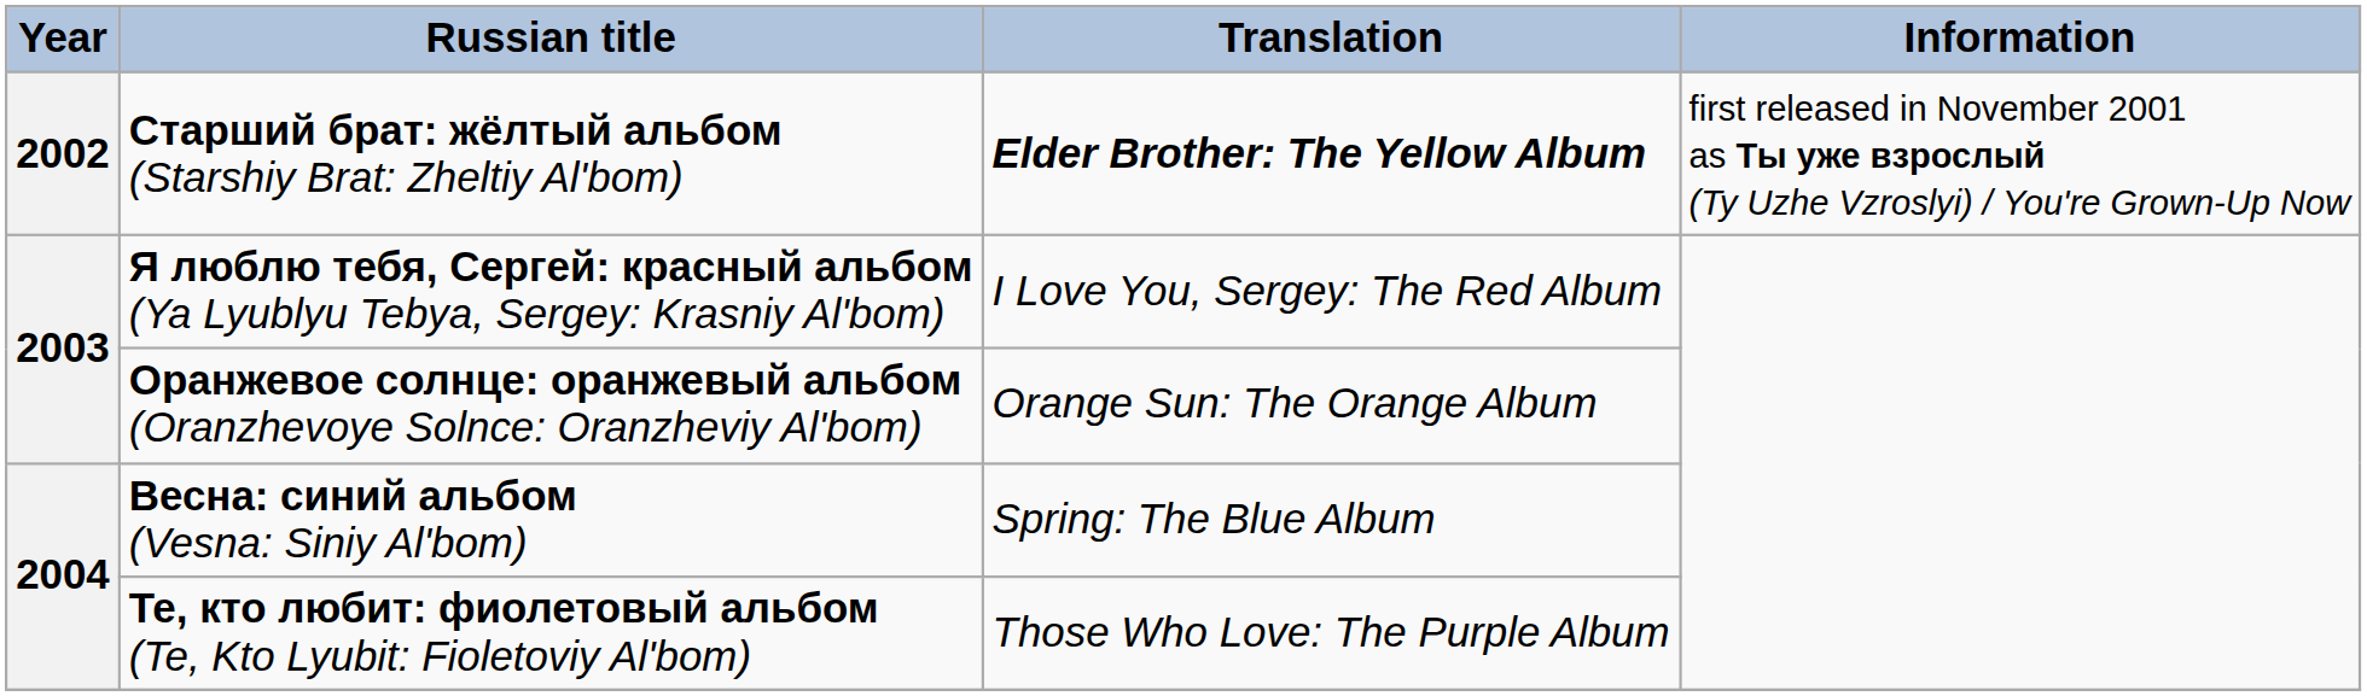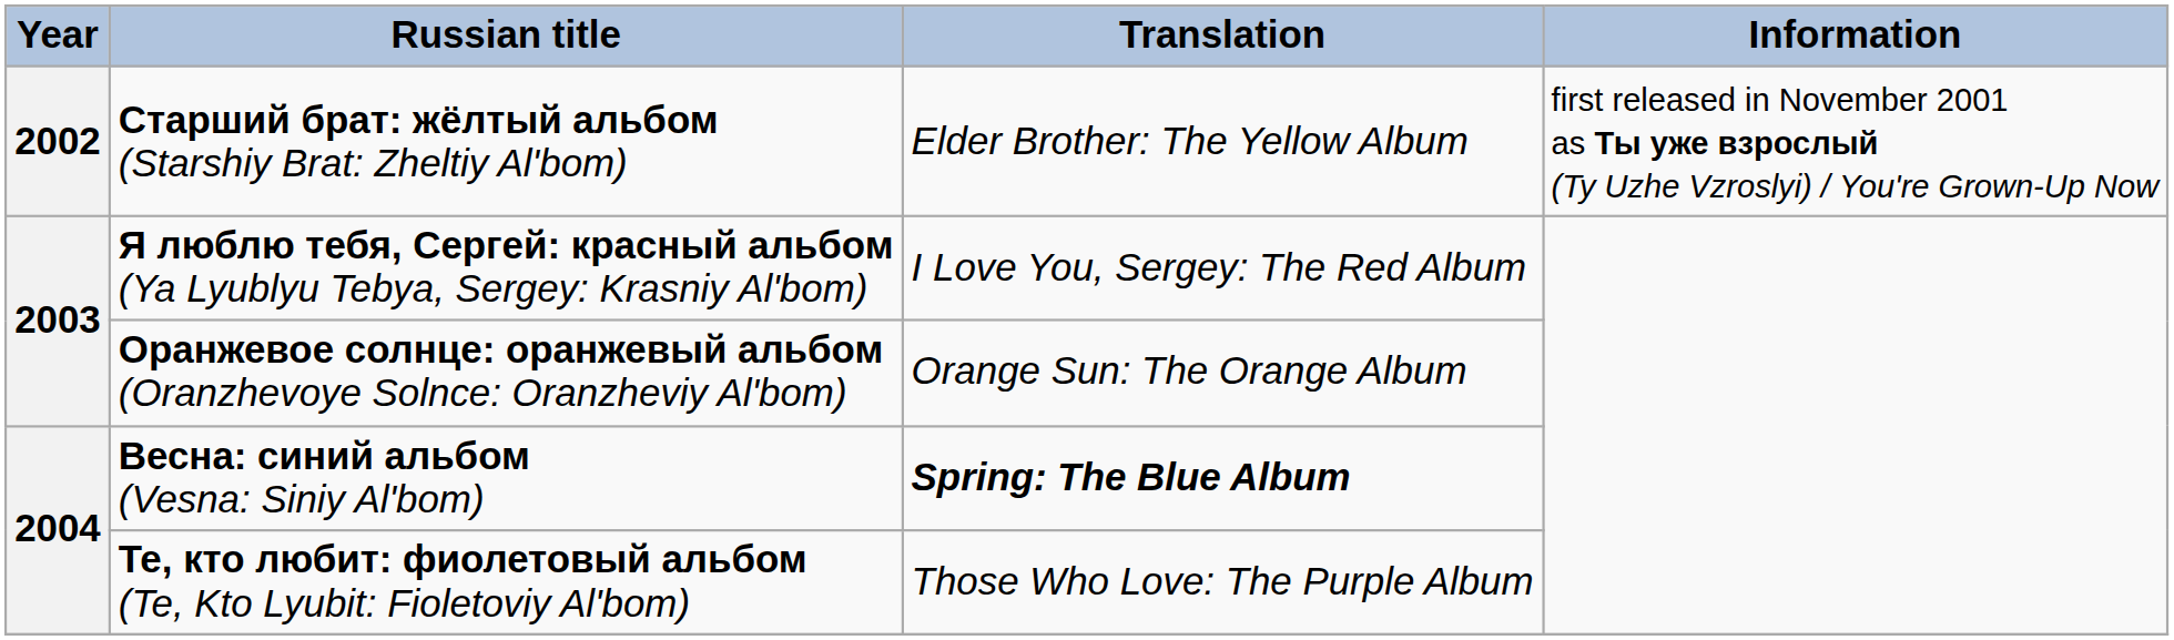Старший брат: жёлтый альбом (Starshiy Brat: Zheltiy Al'bom) | Translation: bold -> normal
Весна: синий альбом (Vesna: Siniy Al'bom) | Translation: normal -> bold
